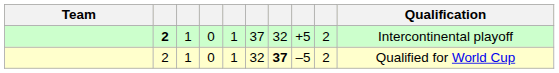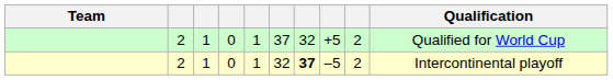row 2 | column 2: bold -> normal
row 2 | Qualification: Intercontinental playoff -> Qualified for World Cup
row 3 | Qualification: Qualified for World Cup -> Intercontinental playoff
